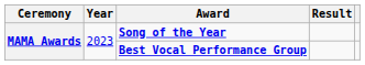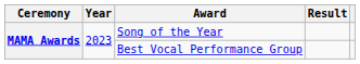Song of the Year | Award: bold -> normal
Best Vocal Performance Group | Award: bold -> normal
